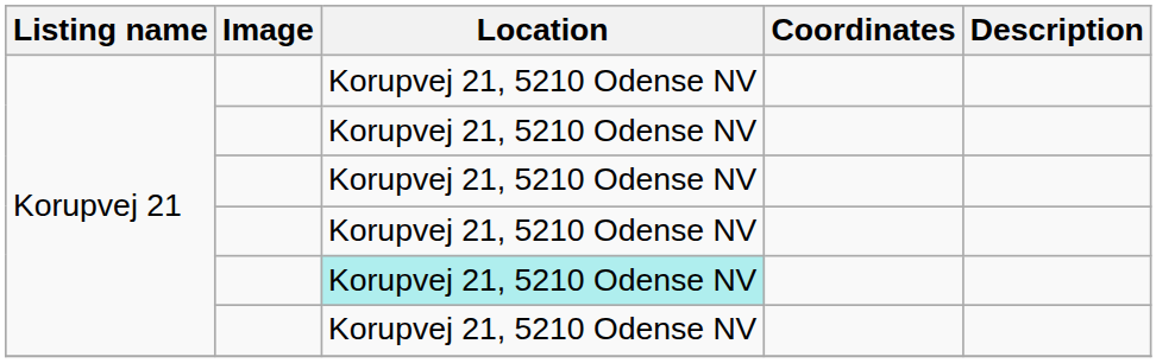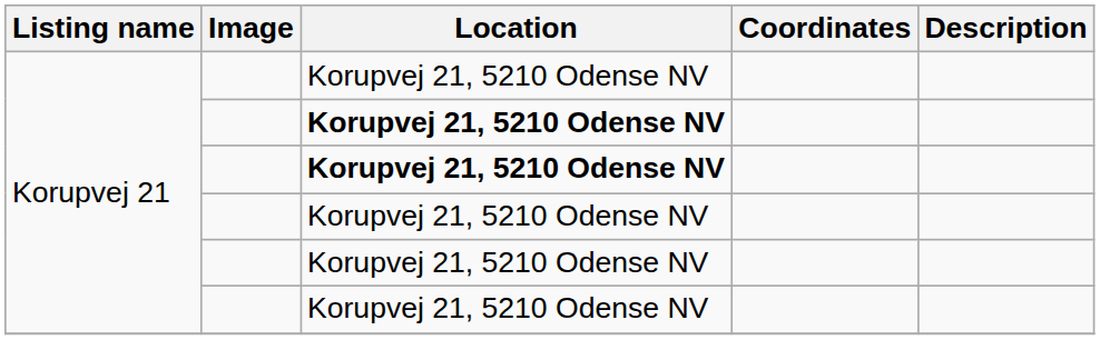row 3 | Location: normal -> bold
row 4 | Location: normal -> bold
row 6 | Location: paleturquoise background -> no background
